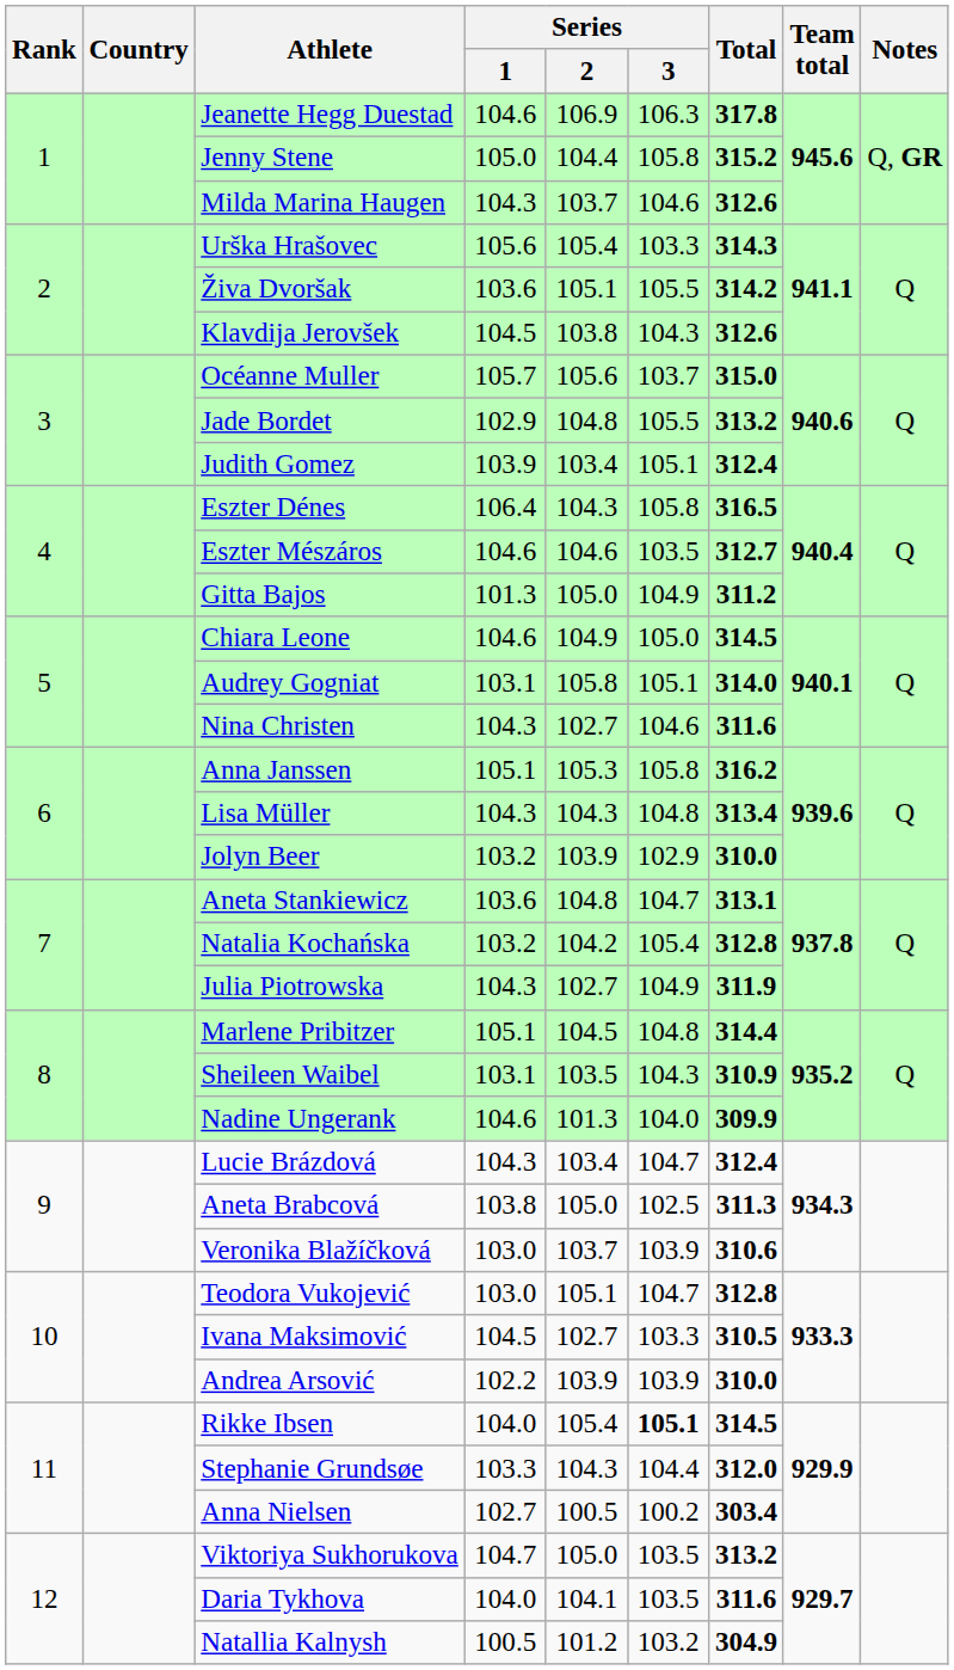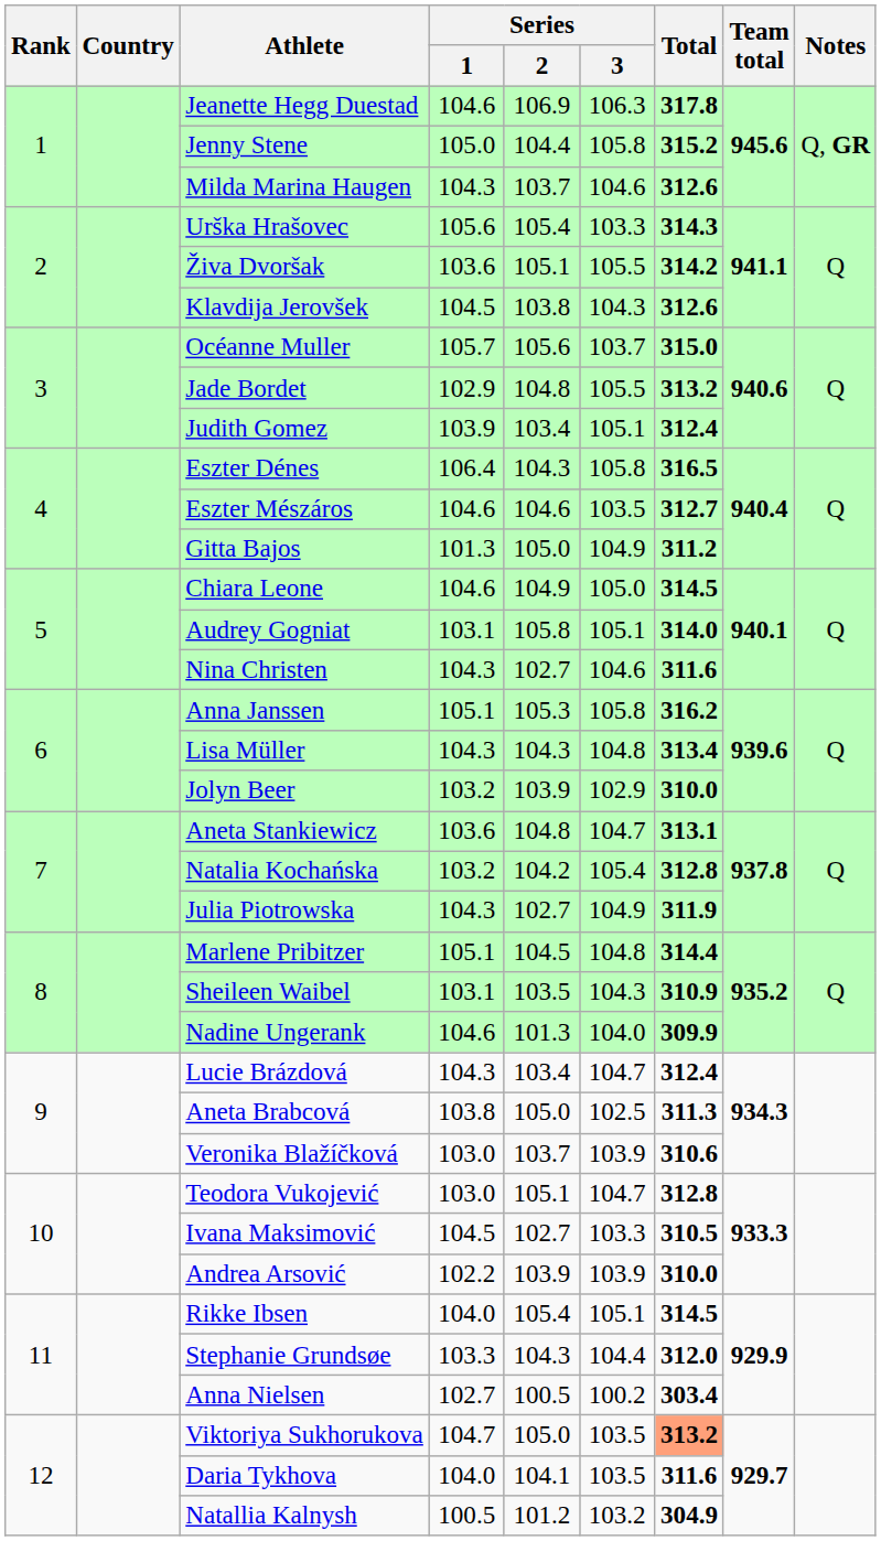Rikke Ibsen | Series / 3: bold -> normal
Viktoriya Sukhorukova | Total: no background -> lightsalmon background
